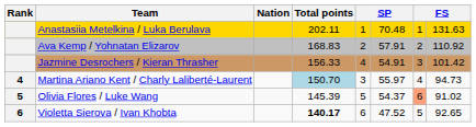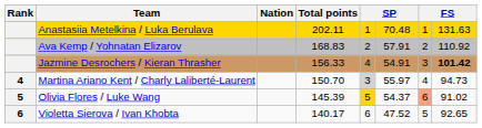Jazmine Desrochers / Kieran Thrasher | column 8: normal -> bold
Martina Ariano Kent / Charly Laliberté-Laurent | Total points: lightblue background -> no background
Martina Ariano Kent / Charly Laliberté-Laurent | column 5: no background -> lightgrey background
Olivia Flores / Luke Wang | column 5: no background -> gold background
Violetta Sierova / Ivan Khobta | Total points: bold -> normal
